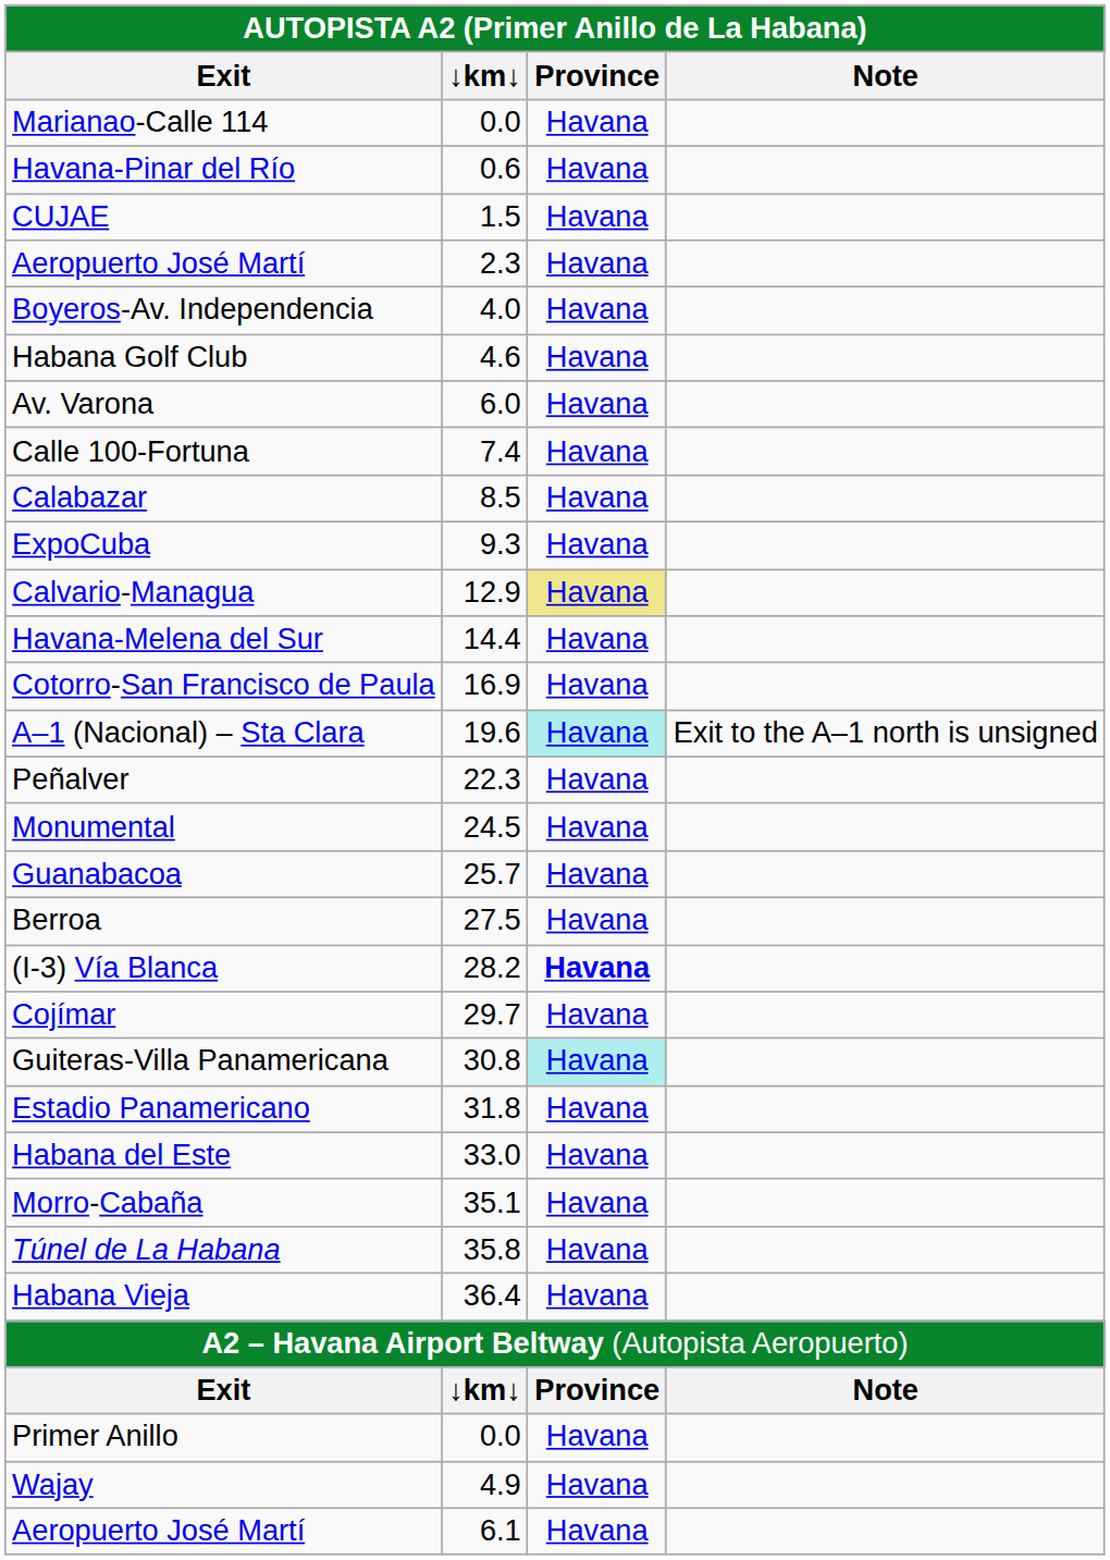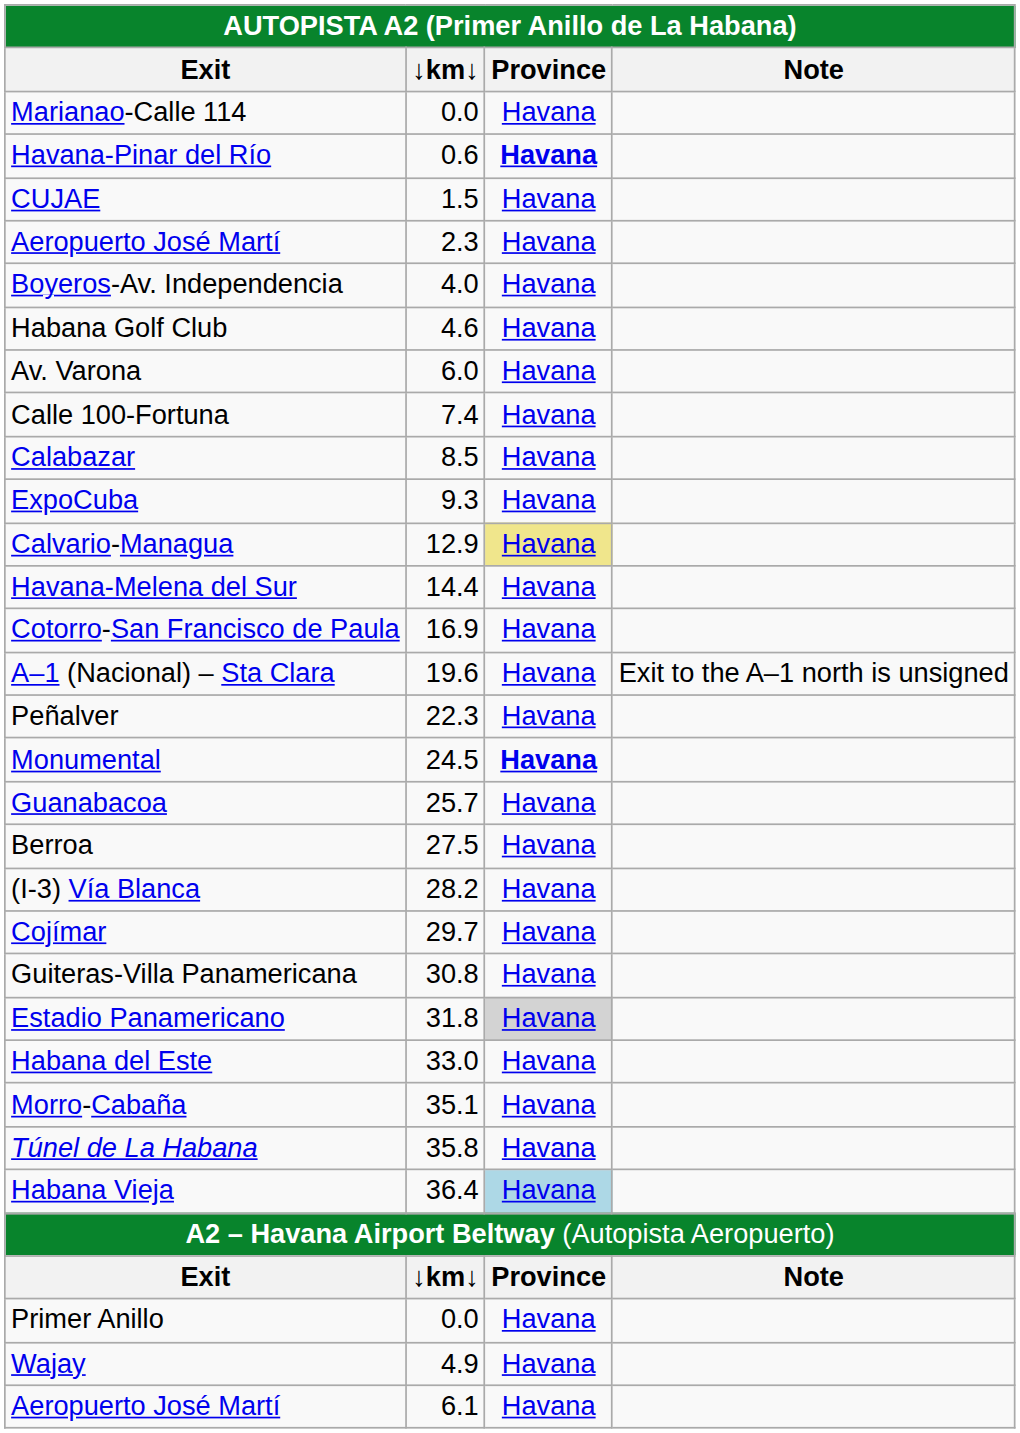Havana-Pinar del Río | Province: normal -> bold
A–1 (Nacional) – Sta Clara | Province: paleturquoise background -> no background
Monumental | Province: normal -> bold
(I-3) Vía Blanca | Province: bold -> normal
Guiteras-Villa Panamericana | Province: paleturquoise background -> no background
Estadio Panamericano | Province: no background -> lightgrey background
Habana Vieja | Province: no background -> lightblue background
